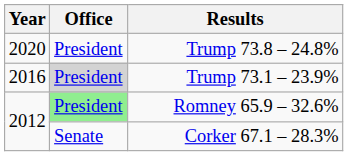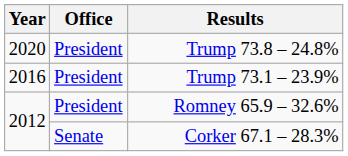Trump 73.1 – 23.9% | Office: lightgrey background -> no background
Romney 65.9 – 32.6% | Office: lightgreen background -> no background
